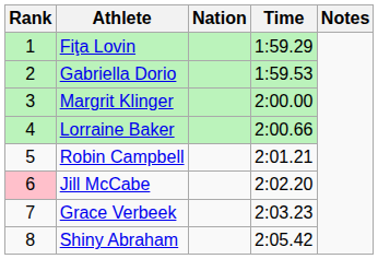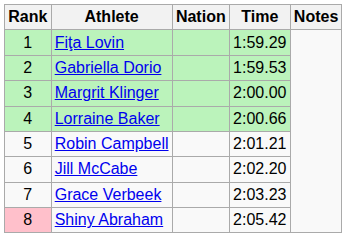Jill McCabe | Rank: pink background -> no background
Shiny Abraham | Rank: no background -> pink background
